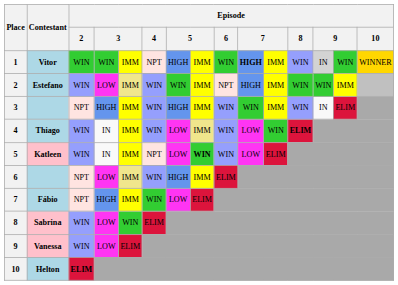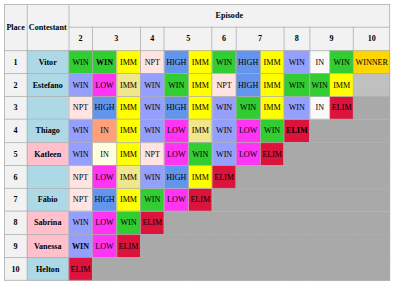Vitor | column 4: normal -> bold
Vitor | column 10: bold -> normal
Vitor | column 13: lightgrey background -> no background
Thiago | column 4: no background -> lightsalmon background
Katleen | column 4: no background -> lightyellow background
Katleen | column 8: bold -> normal
Vanessa | Episode / 2: normal -> bold
Helton | Episode / 2: bold -> normal
